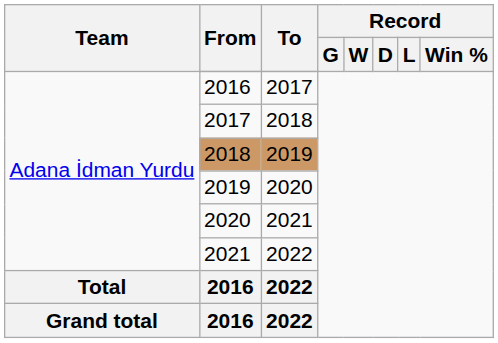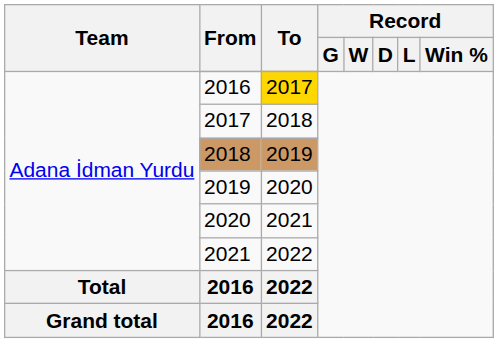2016 / 2017 | To: no background -> gold background
